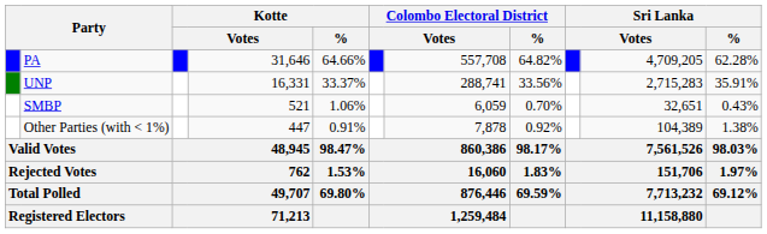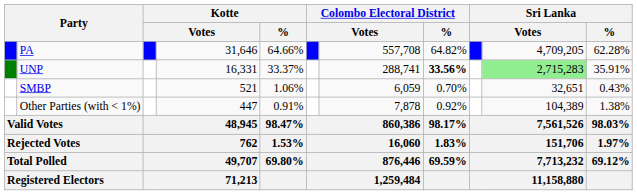UNP | Colombo Electoral District / %: normal -> bold
UNP | column 10: no background -> lightgreen background
